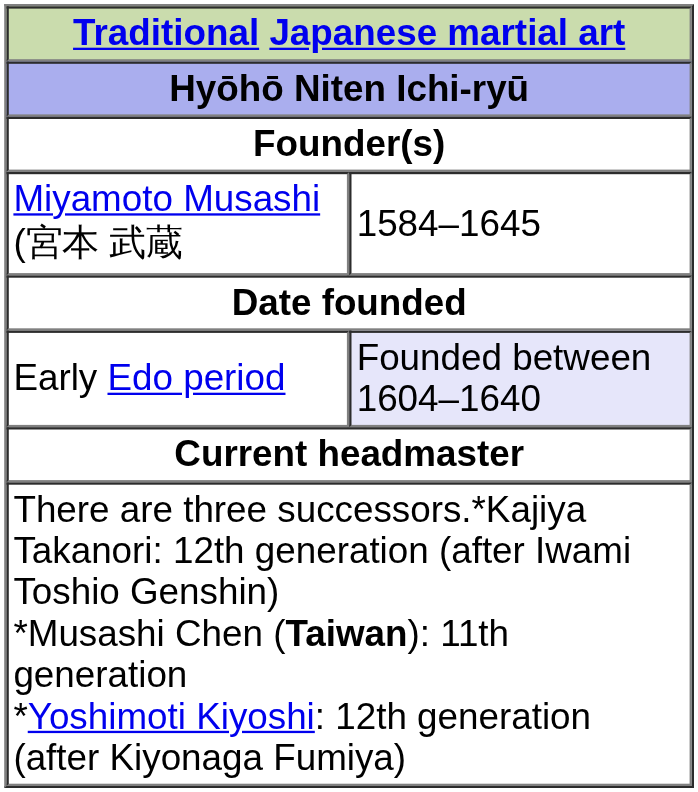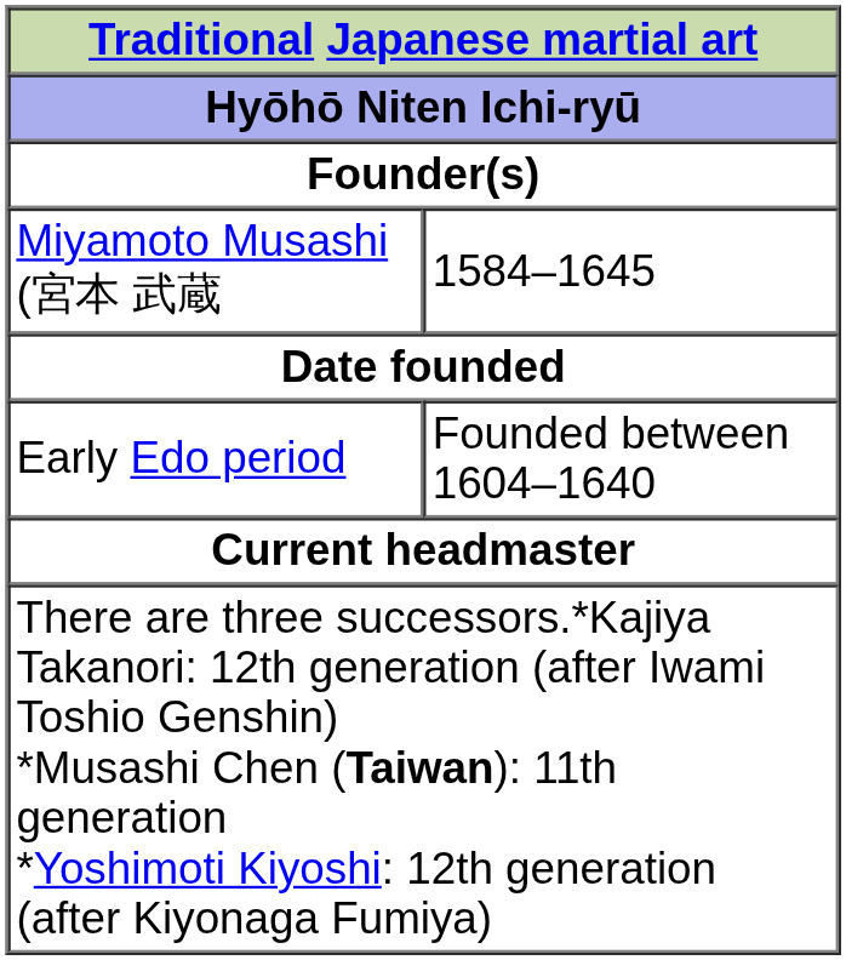Early Edo period | column 2: lavender background -> no background
